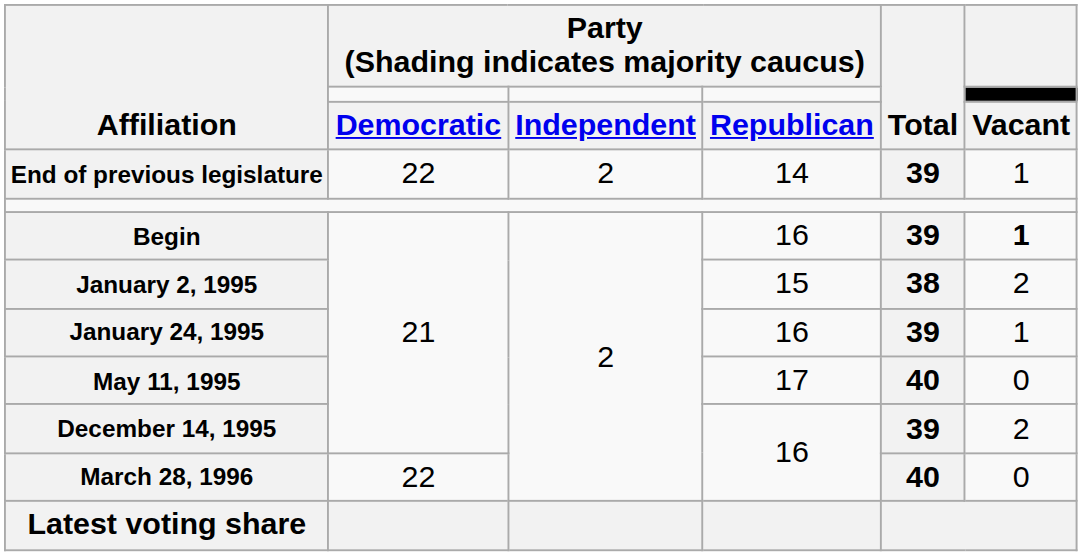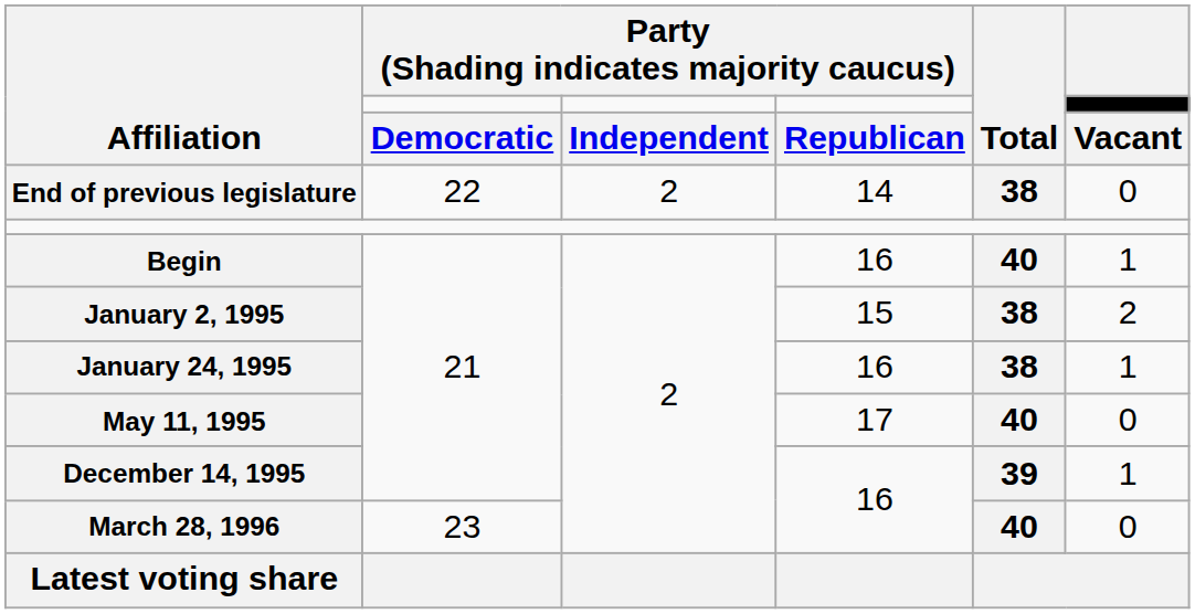End of previous legislature | Total: 39 -> 38
End of previous legislature | column 6: 1 -> 0
Begin | Total: 39 -> 40
Begin | column 6: bold -> normal
January 24, 1995 | Total: 39 -> 38
December 14, 1995 | column 6: 2 -> 1
March 28, 1996 | column 2: 22 -> 23
